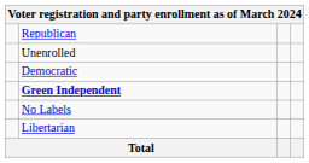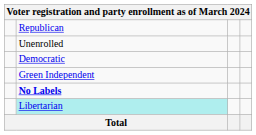Green Independent | column 2: bold -> normal
No Labels | column 2: normal -> bold
Libertarian | column 2: no background -> paleturquoise background
